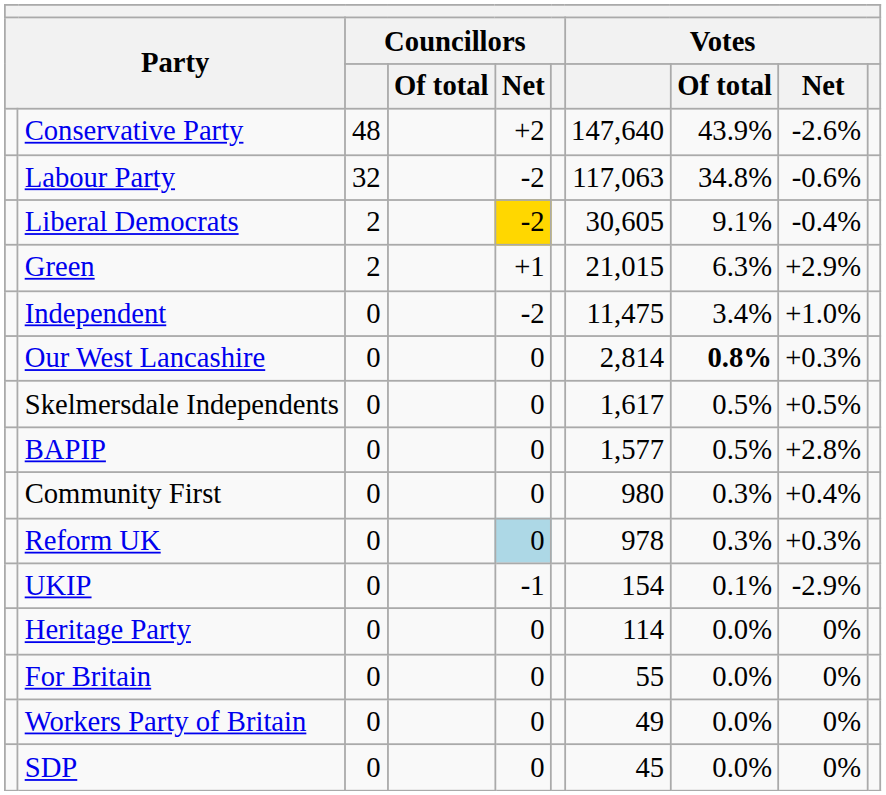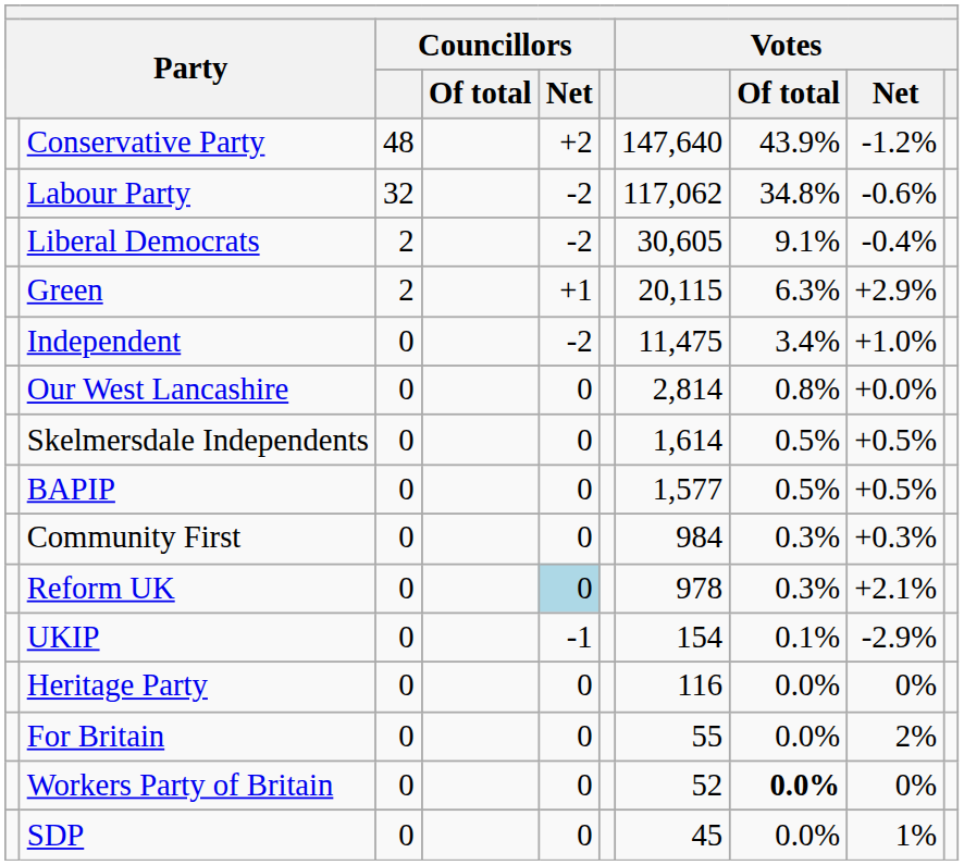Conservative Party | Votes / Net: -2.6% -> -1.2%
Labour Party | column 7: 117,063 -> 117,062
Liberal Democrats | Councillors / Net: gold background -> no background
Green | column 7: 21,015 -> 20,115
Our West Lancashire | Votes / Of total: bold -> normal
Our West Lancashire | Votes / Net: +0.3% -> +0.0%
Skelmersdale Independents | column 7: 1,617 -> 1,614
BAPIP | Votes / Net: +2.8% -> +0.5%
Community First | column 7: 980 -> 984
Community First | Votes / Net: +0.4% -> +0.3%
Reform UK | Votes / Net: +0.3% -> +2.1%
Heritage Party | column 7: 114 -> 116
For Britain | Votes / Net: 0% -> 2%
Workers Party of Britain | column 7: 49 -> 52
Workers Party of Britain | Votes / Of total: normal -> bold
SDP | Votes / Net: 0% -> 1%
